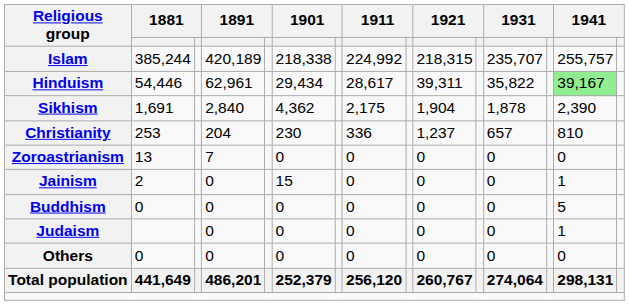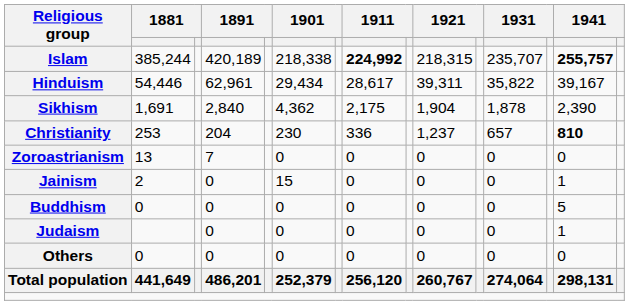Islam | column 8: normal -> bold
Islam | column 14: normal -> bold
Hinduism | column 14: lightgreen background -> no background
Christianity | column 14: normal -> bold
